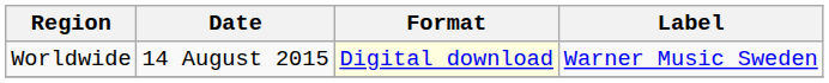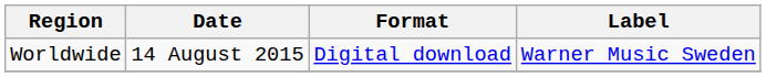Worldwide | Format: lightyellow background -> no background
